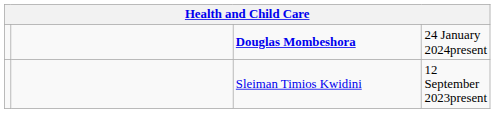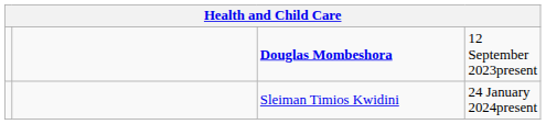Douglas Mombeshora | column 4: 24 January 2024present -> 12 September 2023present
Sleiman Timios Kwidini | column 4: 12 September 2023present -> 24 January 2024present
